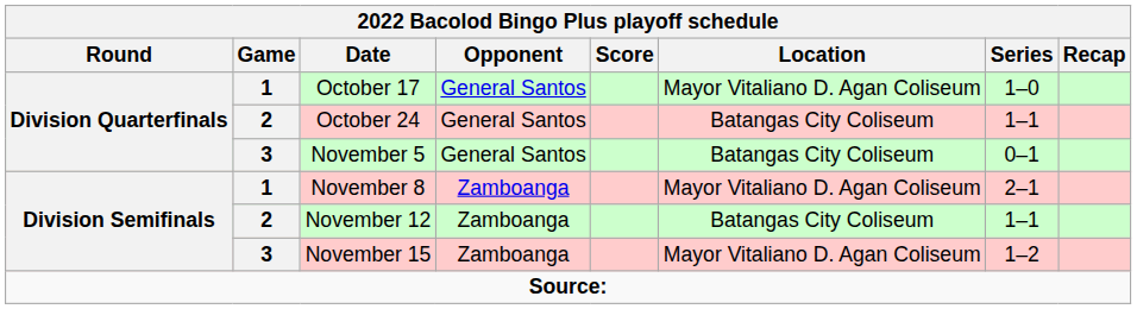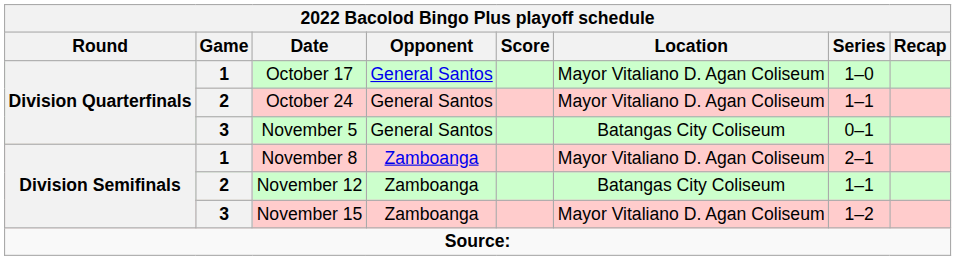October 24 | Location: Batangas City Coliseum -> Mayor Vitaliano D. Agan Coliseum
